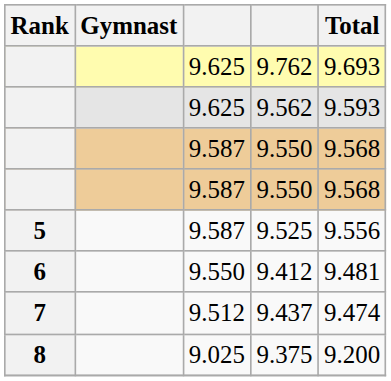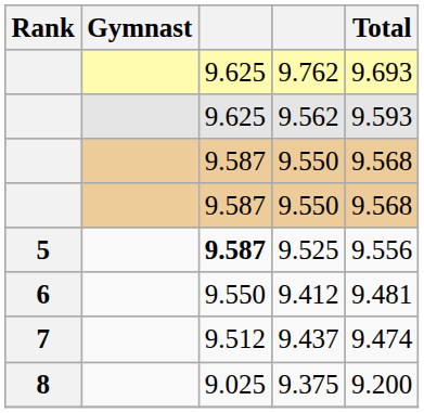9.525 | column 3: normal -> bold
